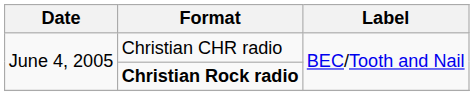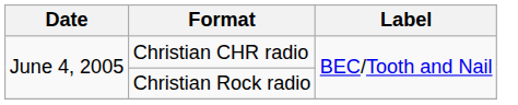Christian Rock radio | Format: bold -> normal
